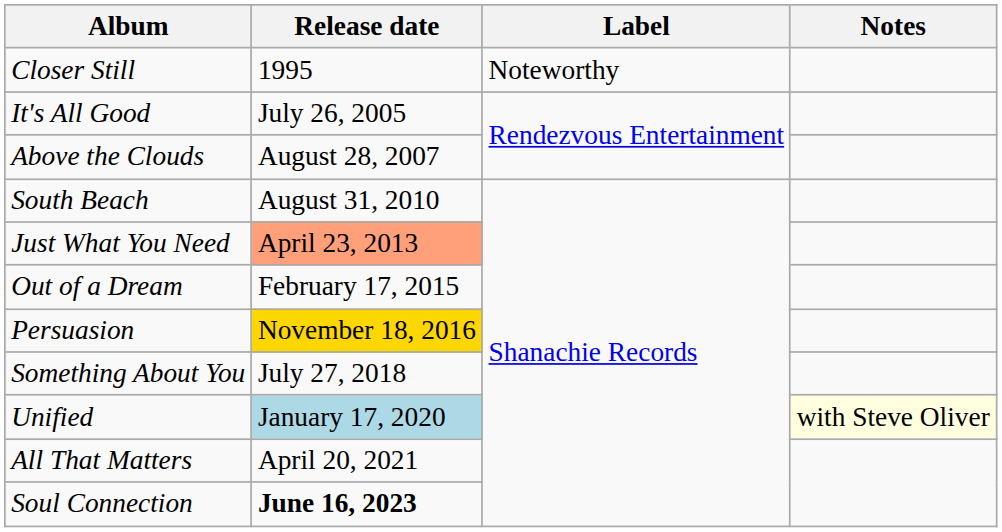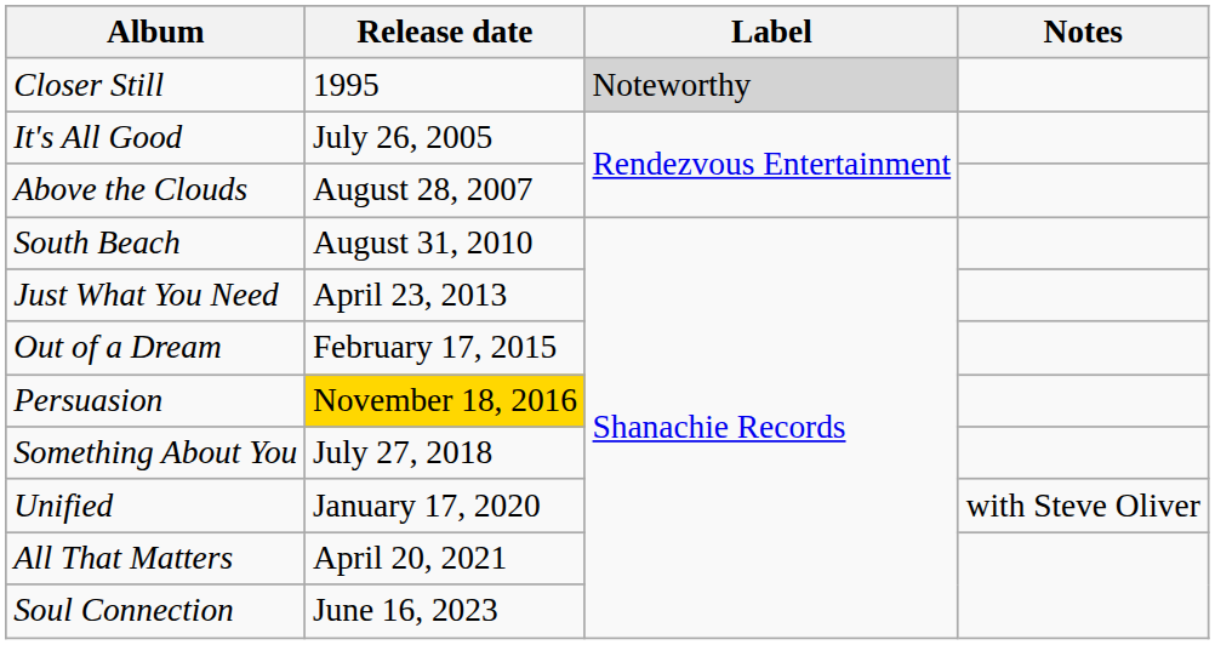Closer Still | Label: no background -> lightgrey background
Just What You Need | Release date: lightsalmon background -> no background
Unified | Release date: lightblue background -> no background
Unified | Notes: lightyellow background -> no background
Soul Connection | Release date: bold -> normal
